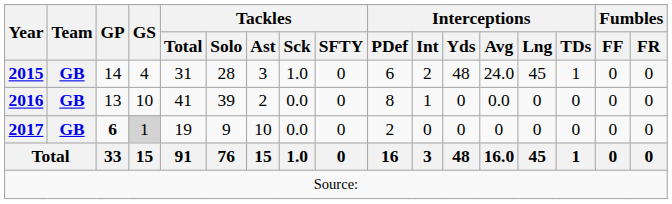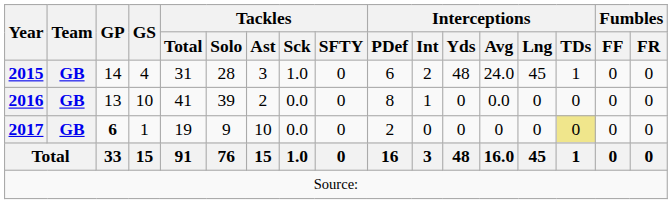2017 | GS: lightgrey background -> no background
2017 | Interceptions / TDs: no background -> khaki background
